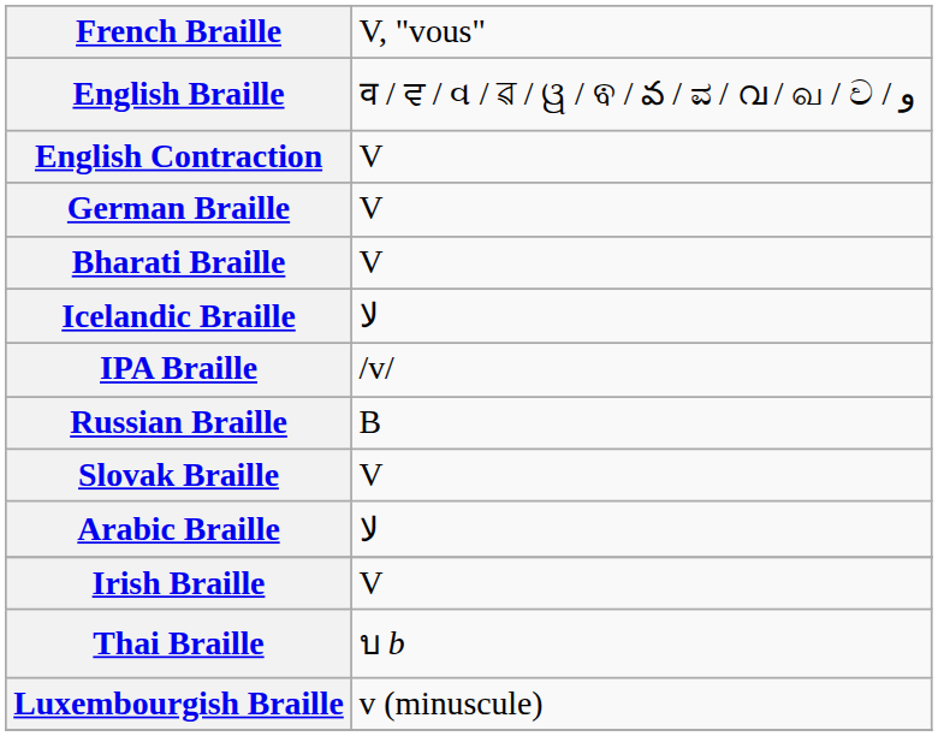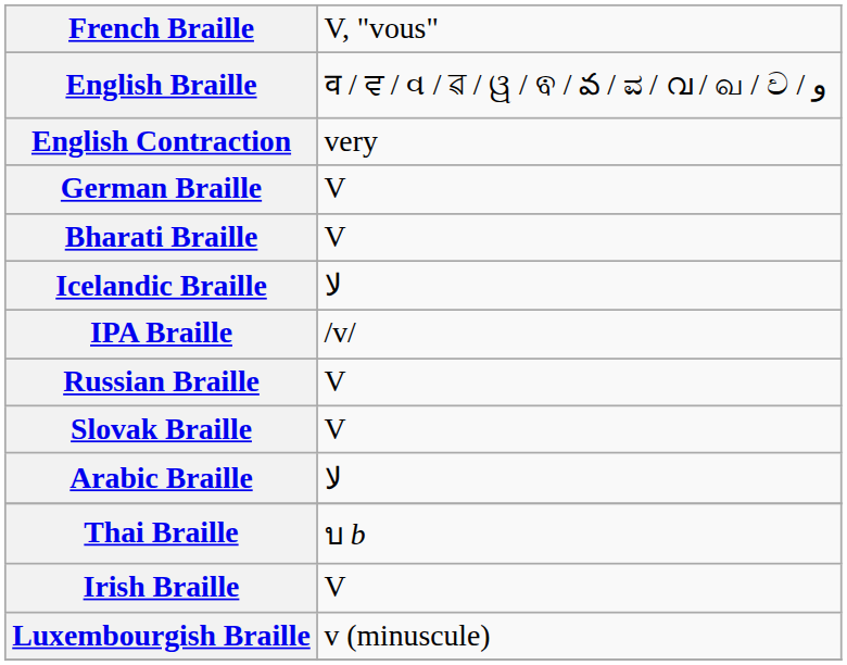English Contraction | column 2: V -> very
Russian Braille | column 2: В -> V
rows swapped: Irish Braille <-> Thai Braille
